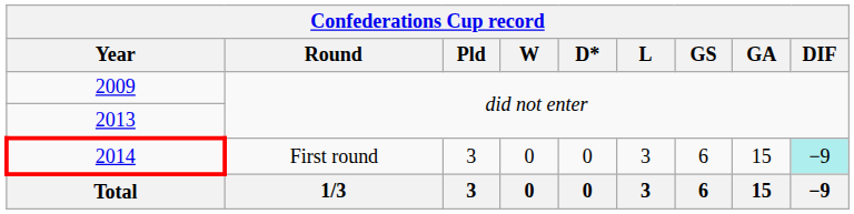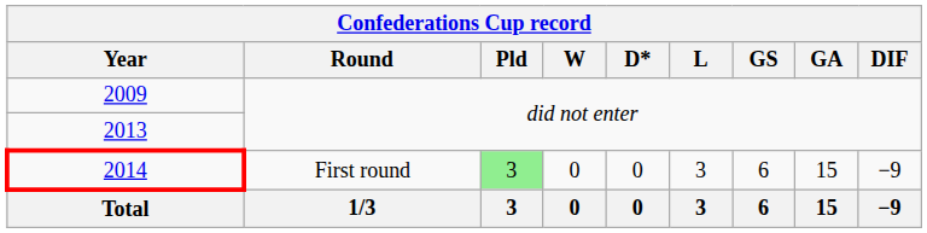2014 | Pld: no background -> lightgreen background
2014 | DIF: paleturquoise background -> no background
